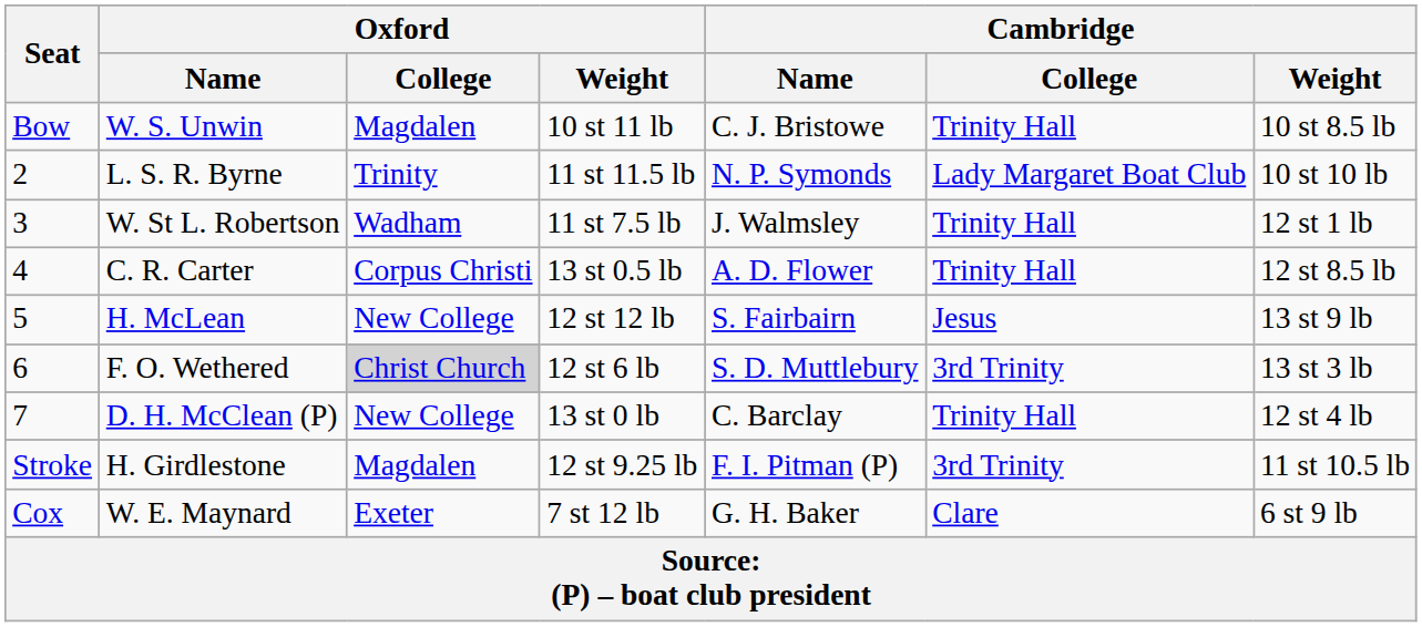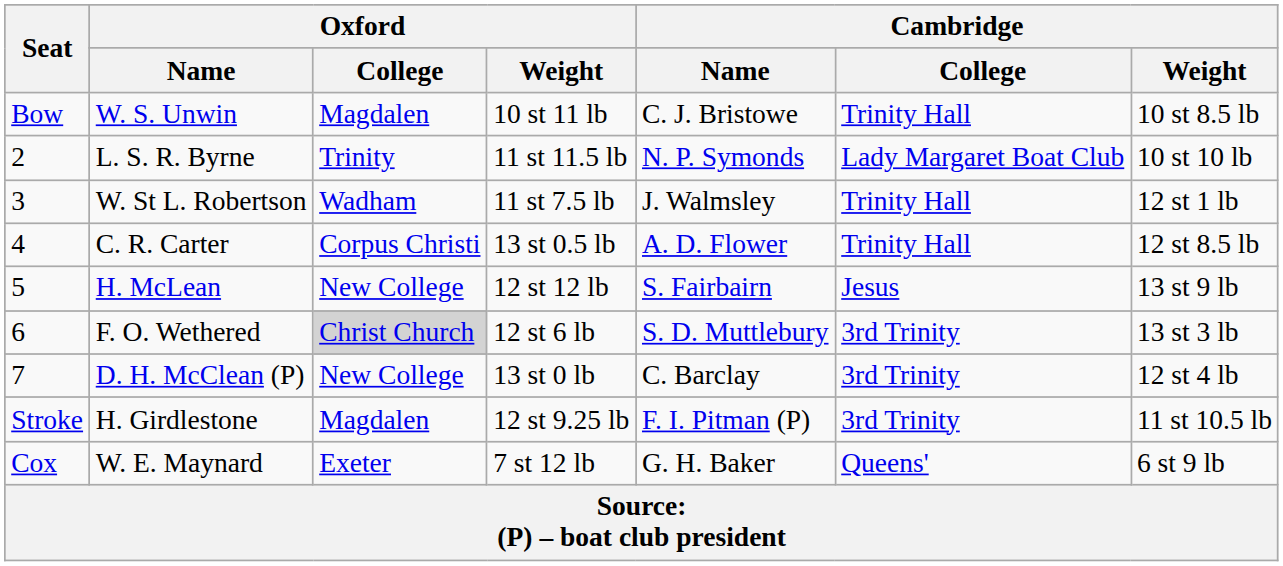D. H. McClean (P) | Cambridge / College: Trinity Hall -> 3rd Trinity
W. E. Maynard | Cambridge / College: Clare -> Queens'
